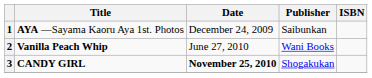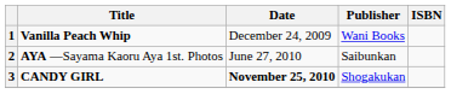1 | Title: AYA ―Sayama Kaoru Aya 1st. Photos -> Vanilla Peach Whip
1 | Publisher: Saibunkan -> Wani Books
2 | Title: Vanilla Peach Whip -> AYA ―Sayama Kaoru Aya 1st. Photos
2 | Publisher: Wani Books -> Saibunkan
